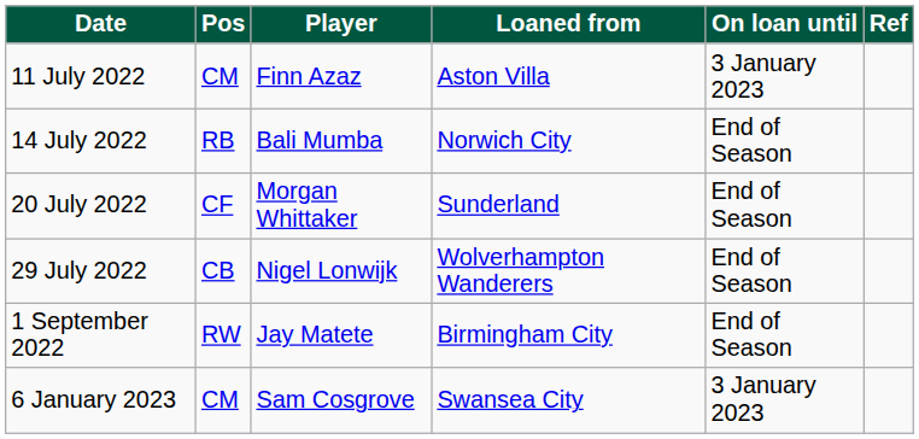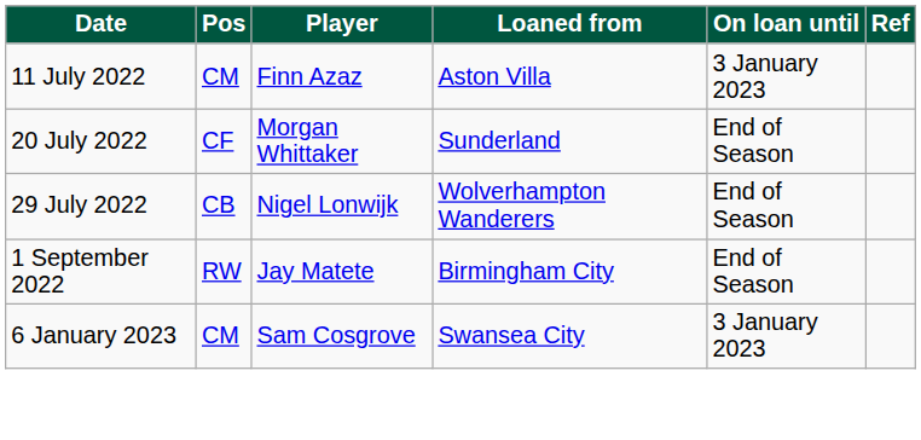- row: 14 July 2022 | RB | Bali Mumba | Norwich City | End of Season
